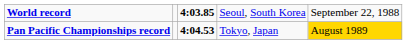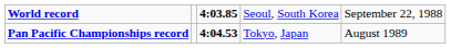Pan Pacific Championships record | column 5: gold background -> no background
